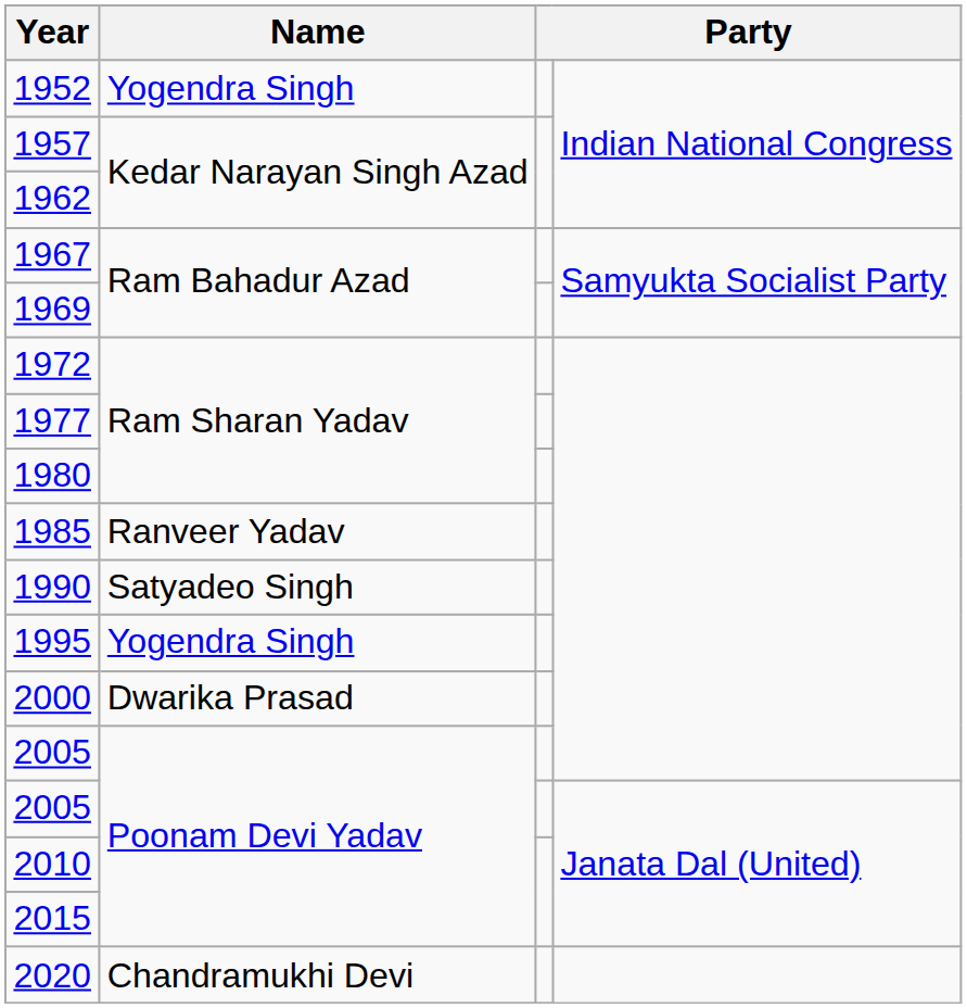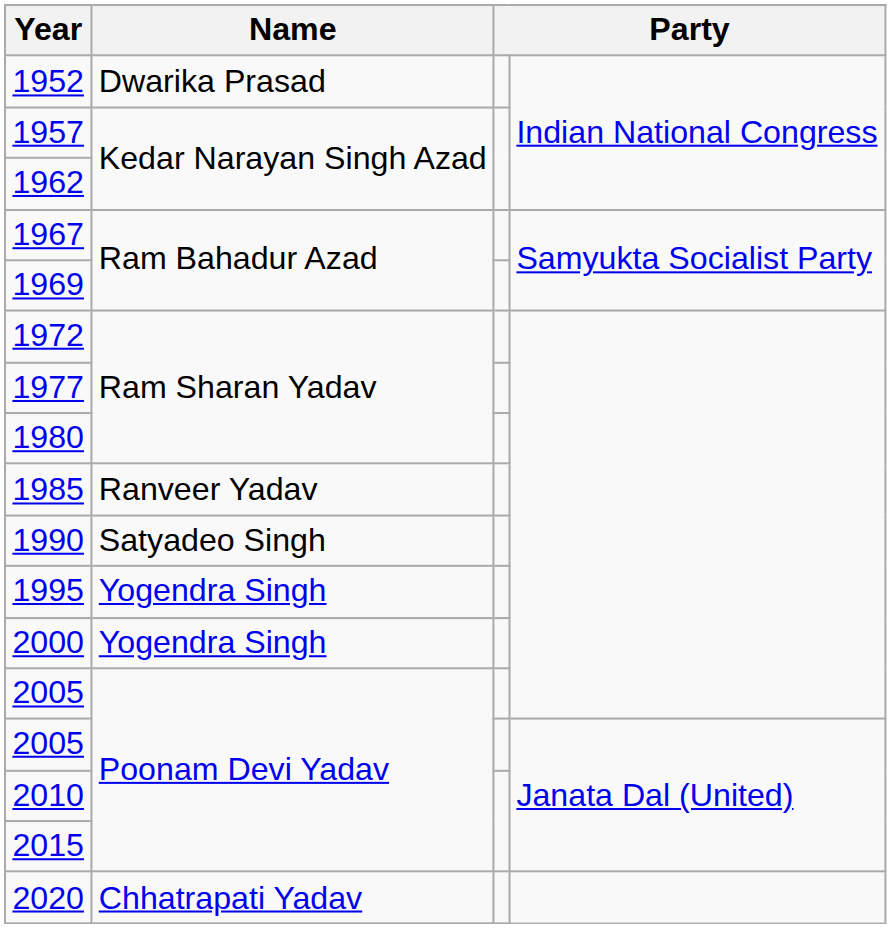1952 | Name: Yogendra Singh -> Dwarika Prasad
2000 | Name: Dwarika Prasad -> Yogendra Singh
2020 | Name: Chandramukhi Devi -> Chhatrapati Yadav
